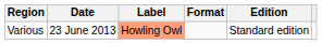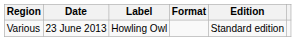Various | Label: lightsalmon background -> no background
